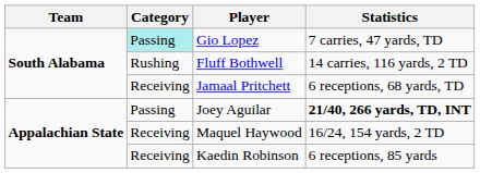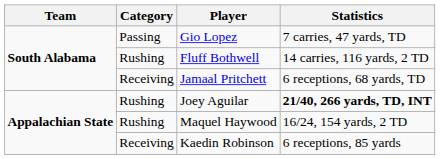Gio Lopez | Category: paleturquoise background -> no background
Joey Aguilar | Category: Passing -> Rushing
Maquel Haywood | Category: Receiving -> Rushing
